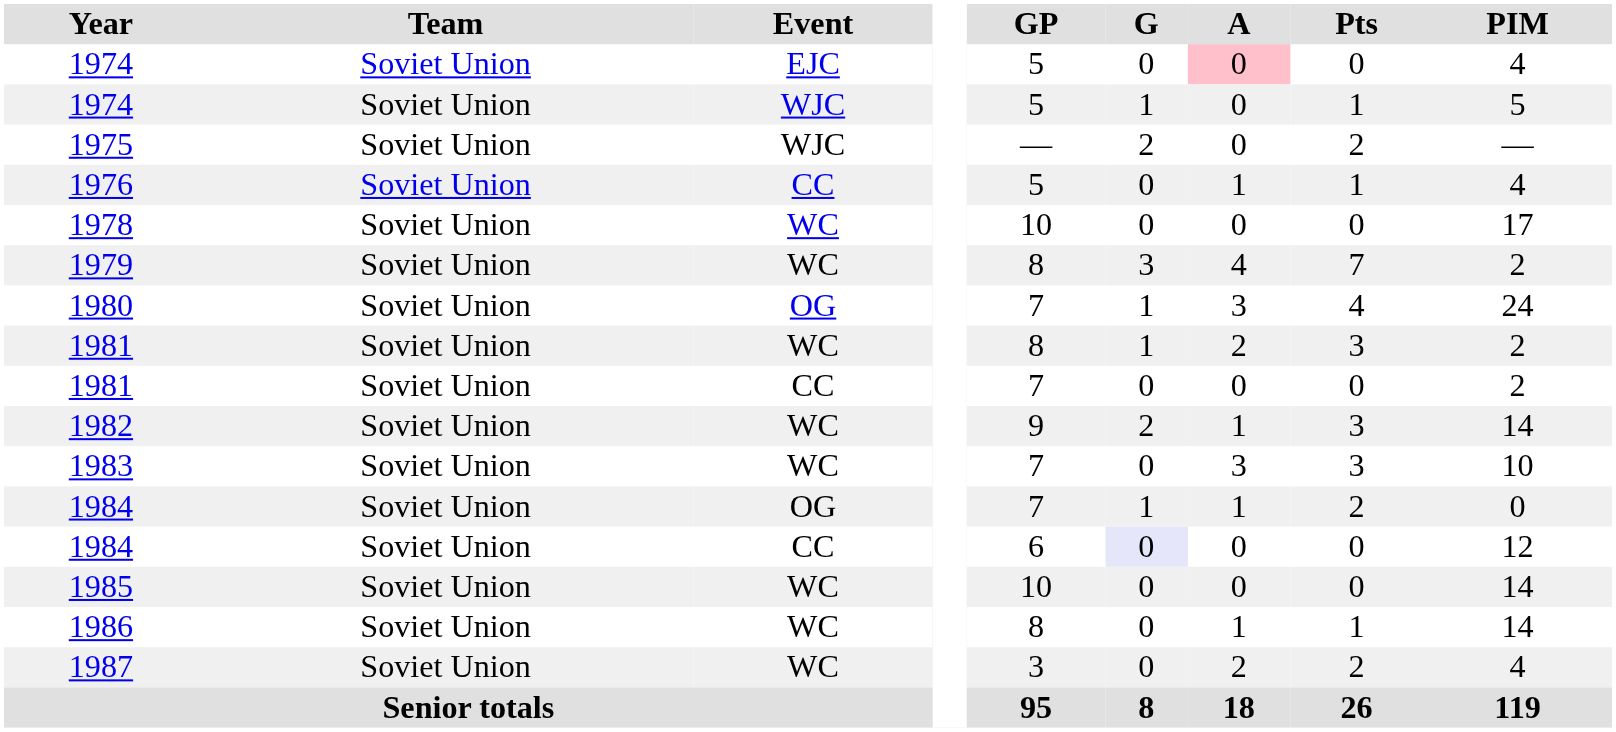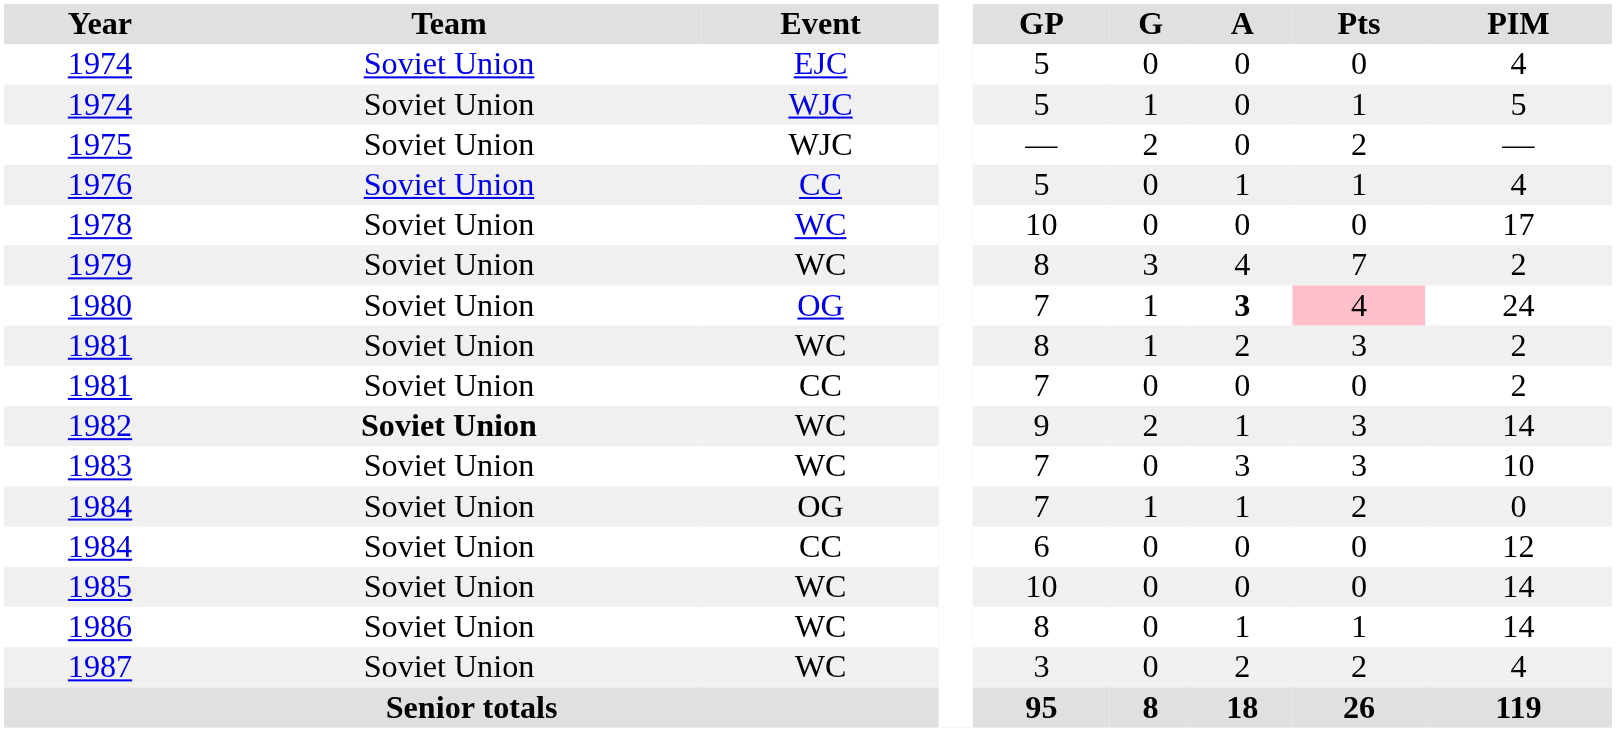1974 / EJC | A: pink background -> no background
1980 | A: normal -> bold
1980 | Pts: no background -> pink background
1982 | Team: normal -> bold
1984 / CC | G: lavender background -> no background
